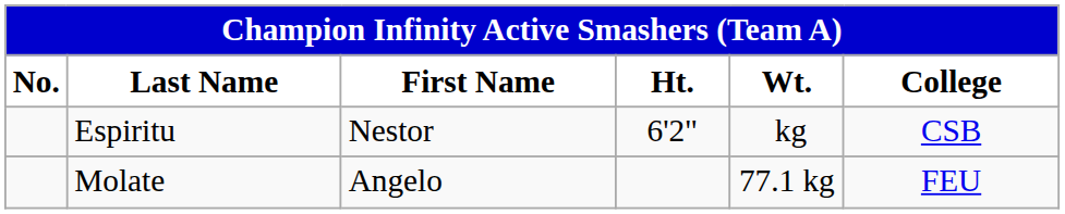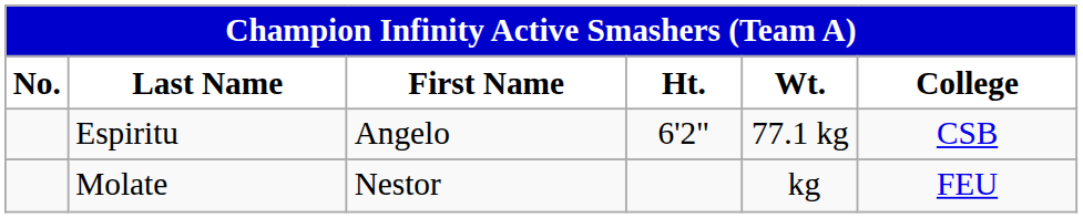Espiritu | First Name: Nestor -> Angelo
Espiritu | Wt.: kg -> 77.1 kg
Molate | First Name: Angelo -> Nestor
Molate | Wt.: 77.1 kg -> kg
